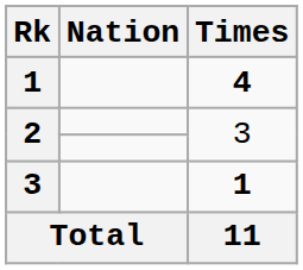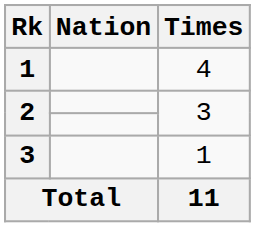row 2 | Times: bold -> normal
row 5 | Times: bold -> normal
